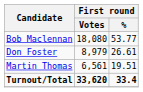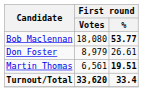Bob Maclennan | First round / %: normal -> bold
Martin Thomas | First round / %: normal -> bold
